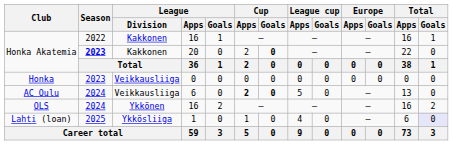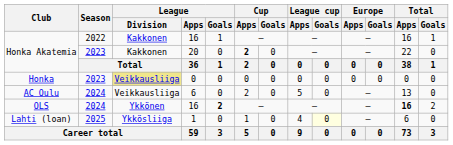Honka Akatemia / 20 | Season: bold -> normal
Honka Akatemia / 20 | Cup / Apps: normal -> bold
Honka Akatemia / 20 | Cup / Goals: bold -> normal
Honka | League / Division: no background -> khaki background
AC Oulu | Cup / Apps: bold -> normal
AC Oulu | Cup / Goals: bold -> normal
OLS | League / Goals: normal -> bold
OLS | Total / Apps: normal -> bold
Lahti (loan) | League cup / Goals: no background -> lightyellow background
Lahti (loan) | Total / Goals: lavender background -> no background
